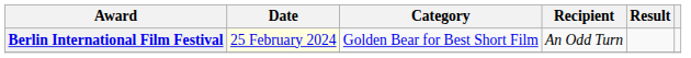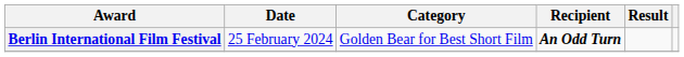Berlin International Film Festival | Date: lightyellow background -> no background
Berlin International Film Festival | Recipient: normal -> bold
